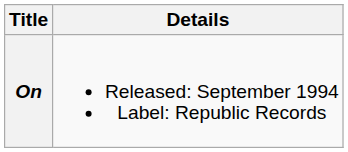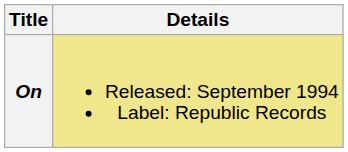On | Details: no background -> khaki background
